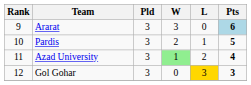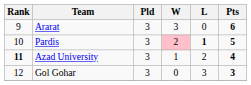Ararat | Pts: lightblue background -> no background
Pardis | W: no background -> pink background
Pardis | L: normal -> bold
Azad University | Rank: normal -> bold
Azad University | W: lightgreen background -> no background
Gol Gohar | L: gold background -> no background
